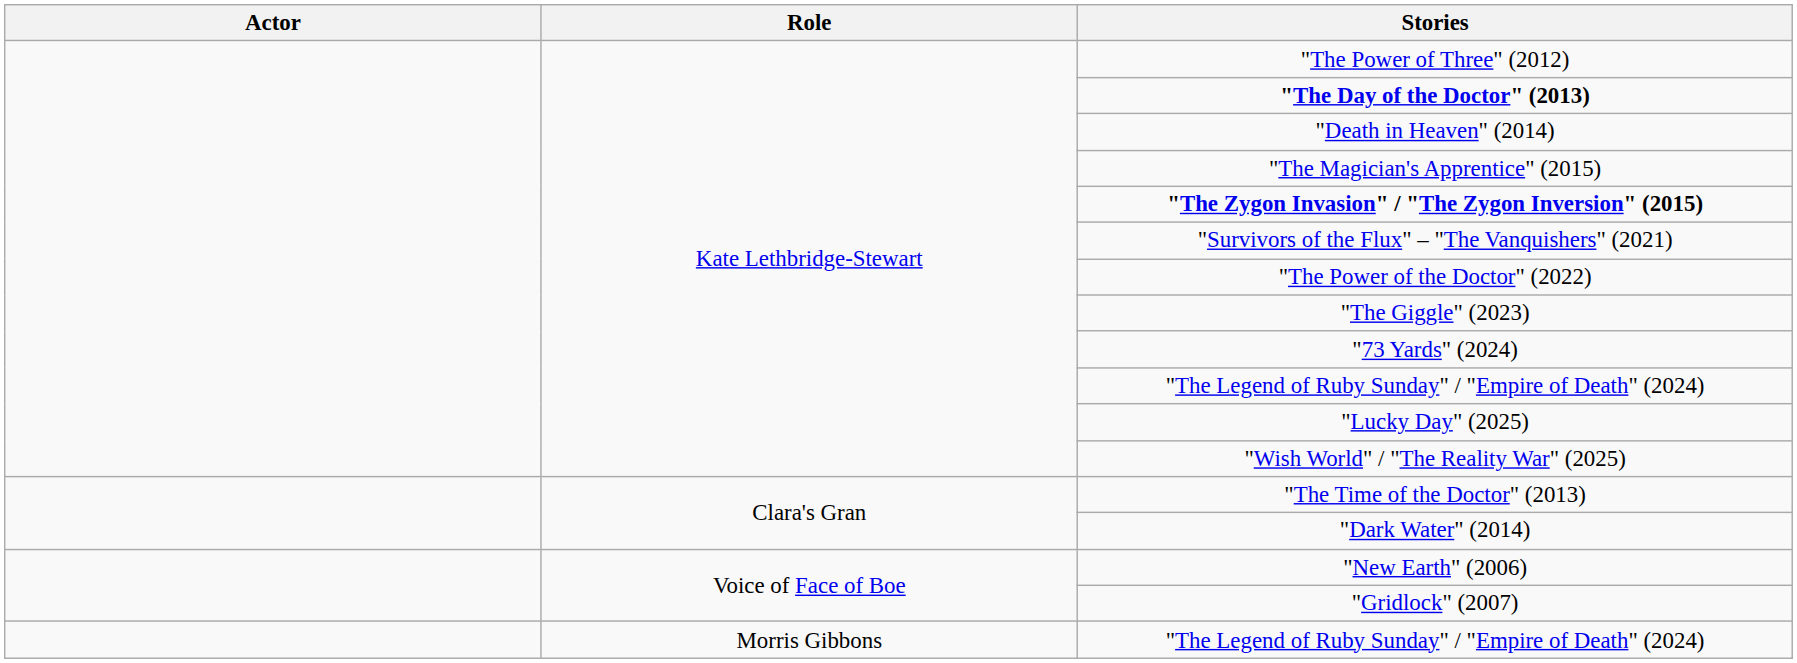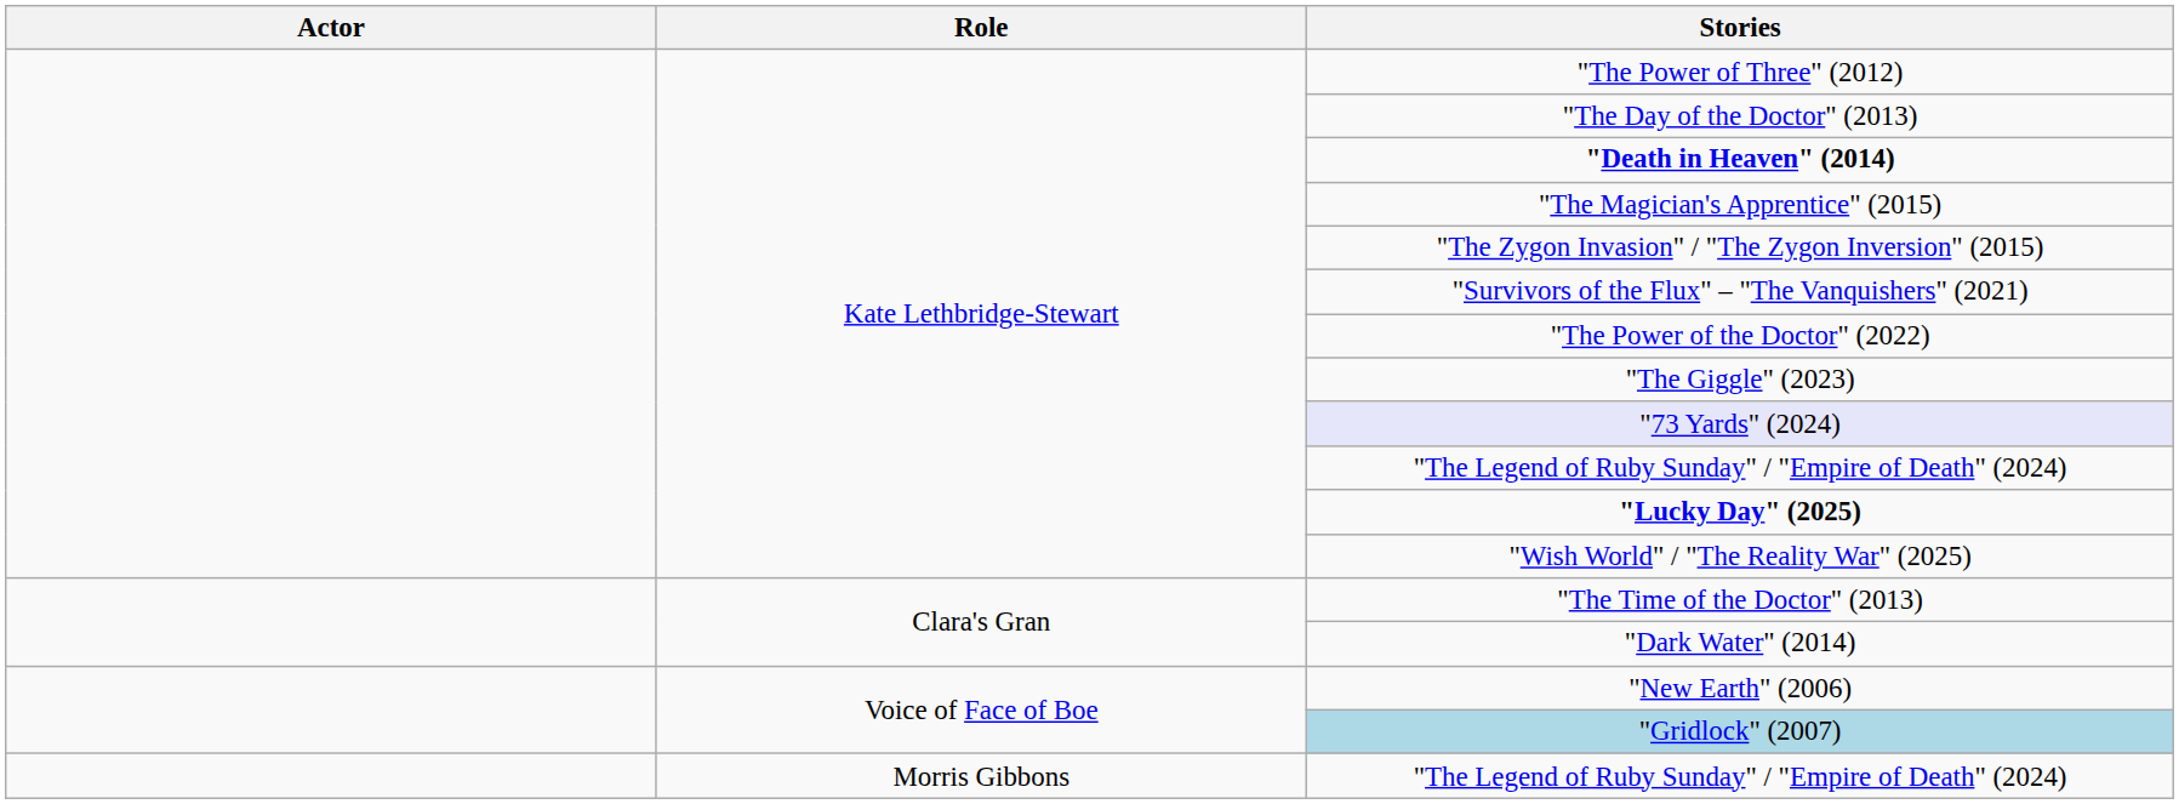"The Day of the Doctor" (2013) | Stories: bold -> normal
"Death in Heaven" (2014) | Stories: normal -> bold
"The Zygon Invasion" / "The Zygon Inversion" (2015) | Stories: bold -> normal
"73 Yards" (2024) | Stories: no background -> lavender background
"Lucky Day" (2025) | Stories: normal -> bold
"Gridlock" (2007) | Stories: no background -> lightblue background
